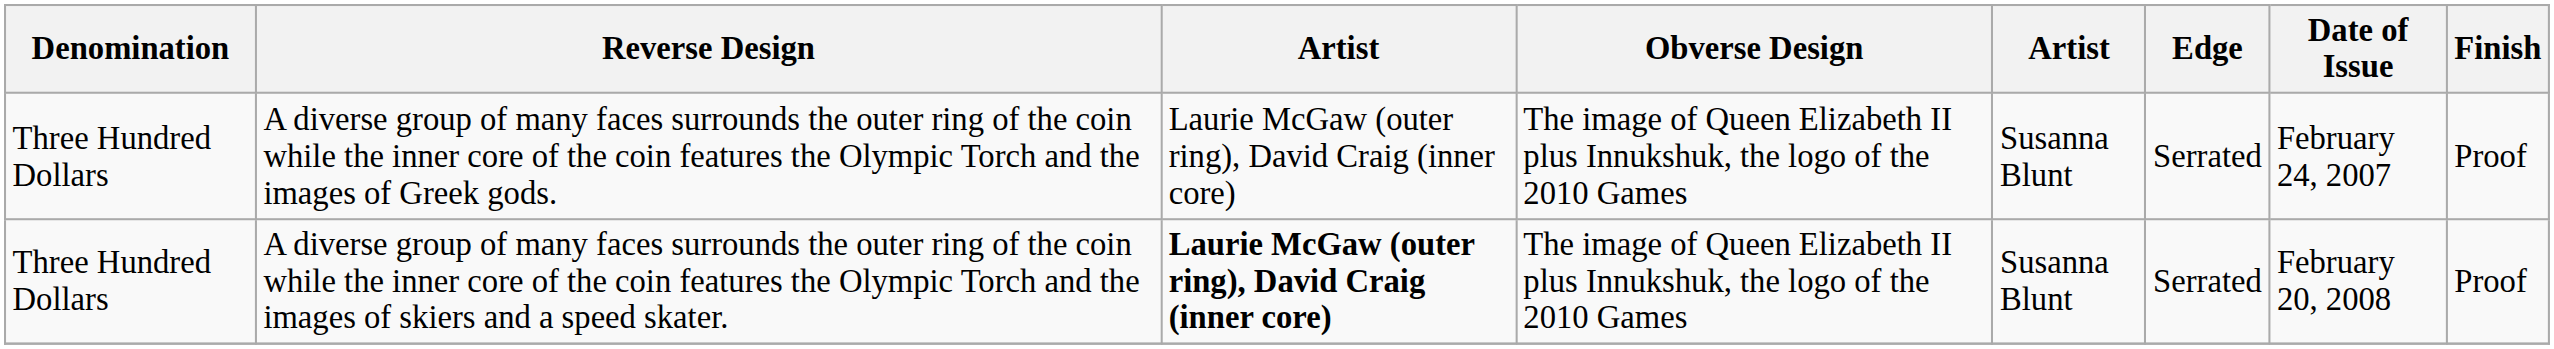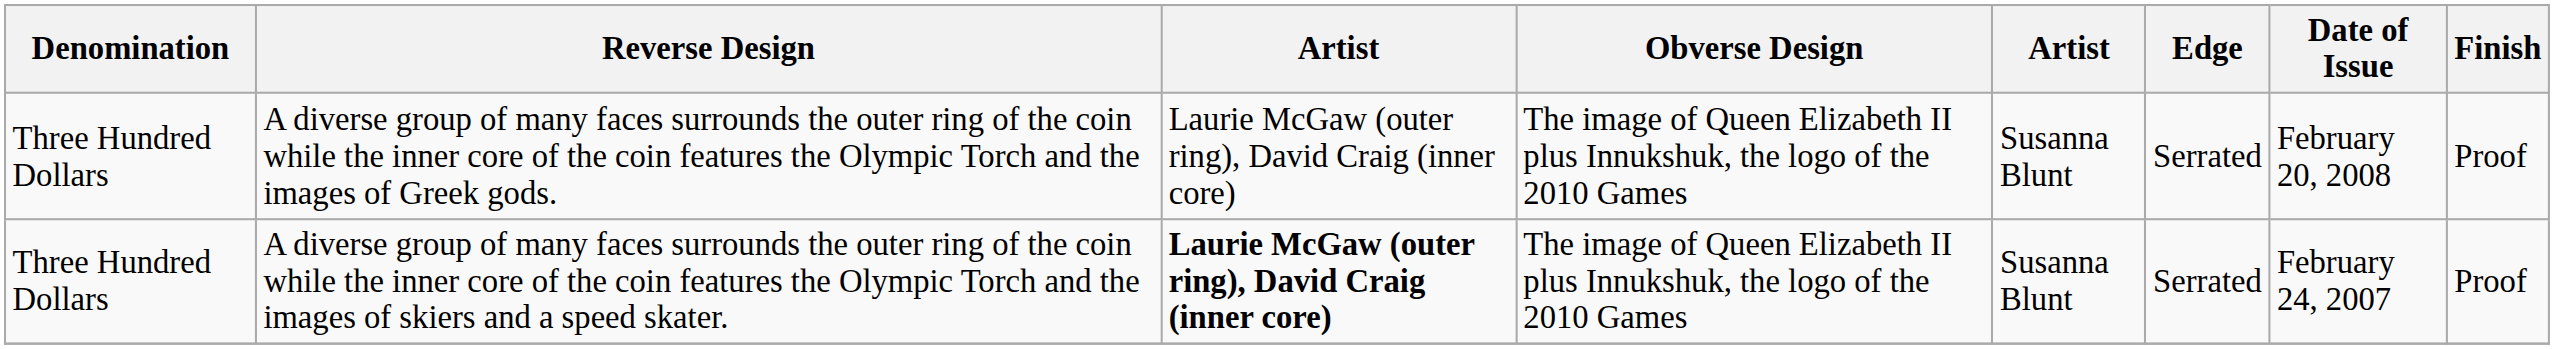row 2 | Date of Issue: February 24, 2007 -> February 20, 2008
row 3 | Date of Issue: February 20, 2008 -> February 24, 2007
